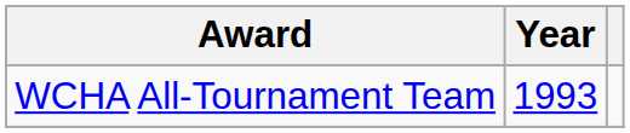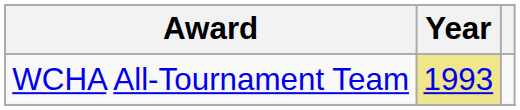row 2 | Year: no background -> khaki background
